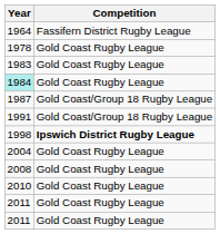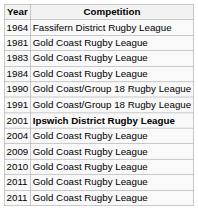row 3 | Year: 1978 -> 1981
row 5 | Year: paleturquoise background -> no background
row 6 | Year: 1987 -> 1990
row 8 | Year: 1998 -> 2001
row 10 | Year: 2008 -> 2009
